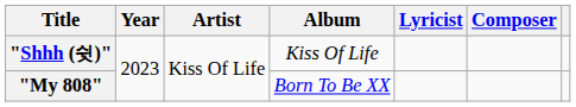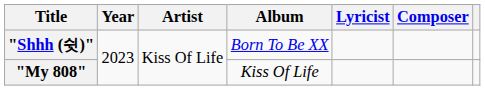"Shhh (쉿)" | Album: Kiss Of Life -> Born To Be XX
"My 808" | Album: Born To Be XX -> Kiss Of Life
